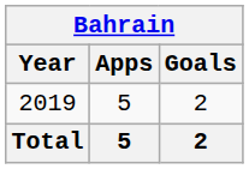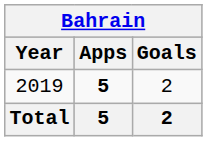2019 | Apps: normal -> bold
